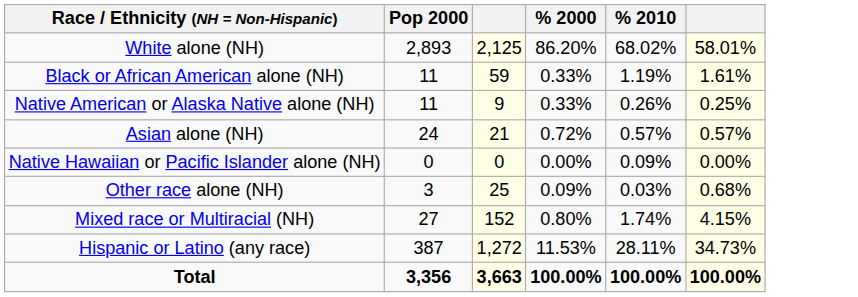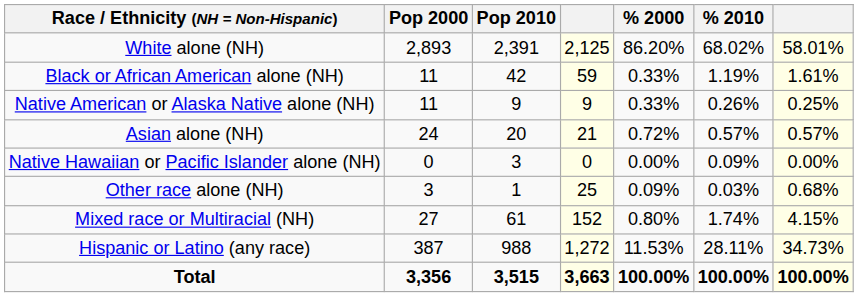+ column: Pop 2010 | 2,391 | 42 | 9 | 20 | 3 | 1 | 61 | 988 | 3,515
